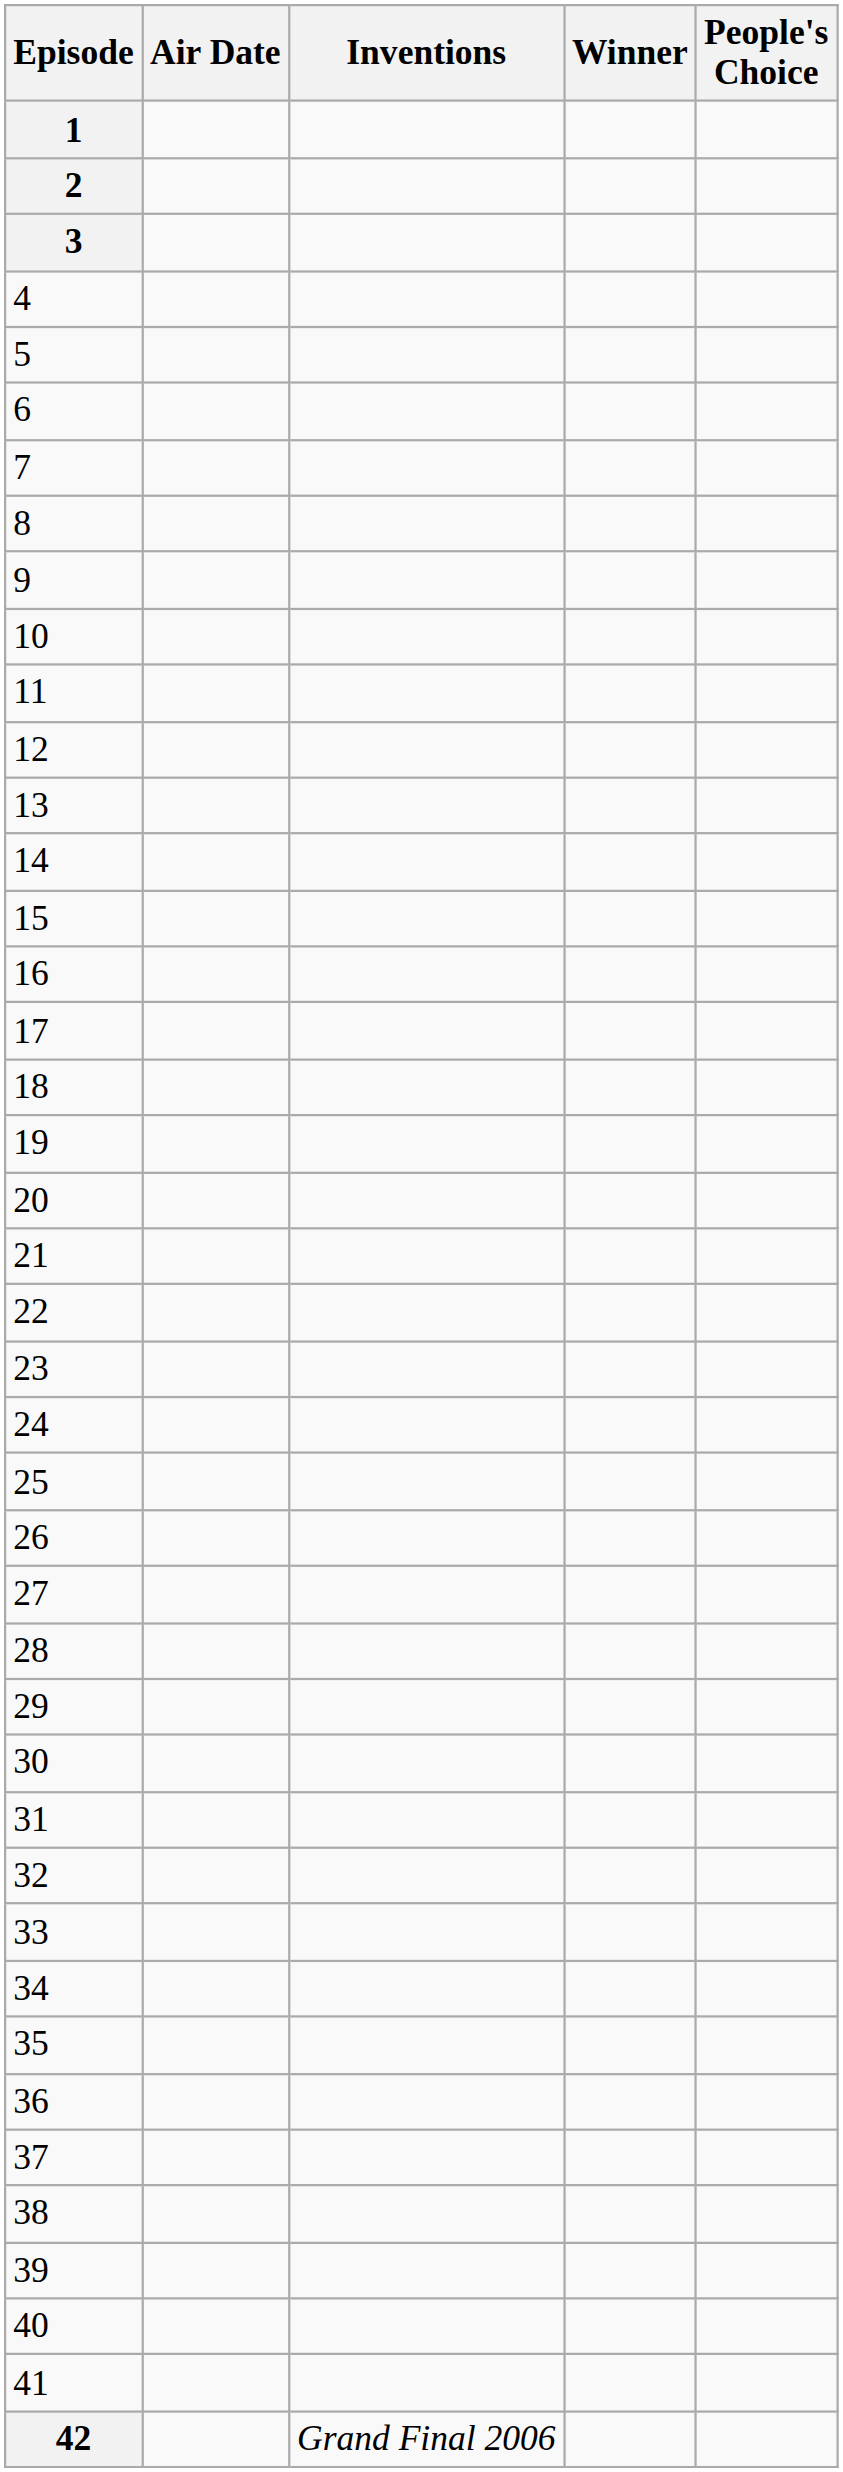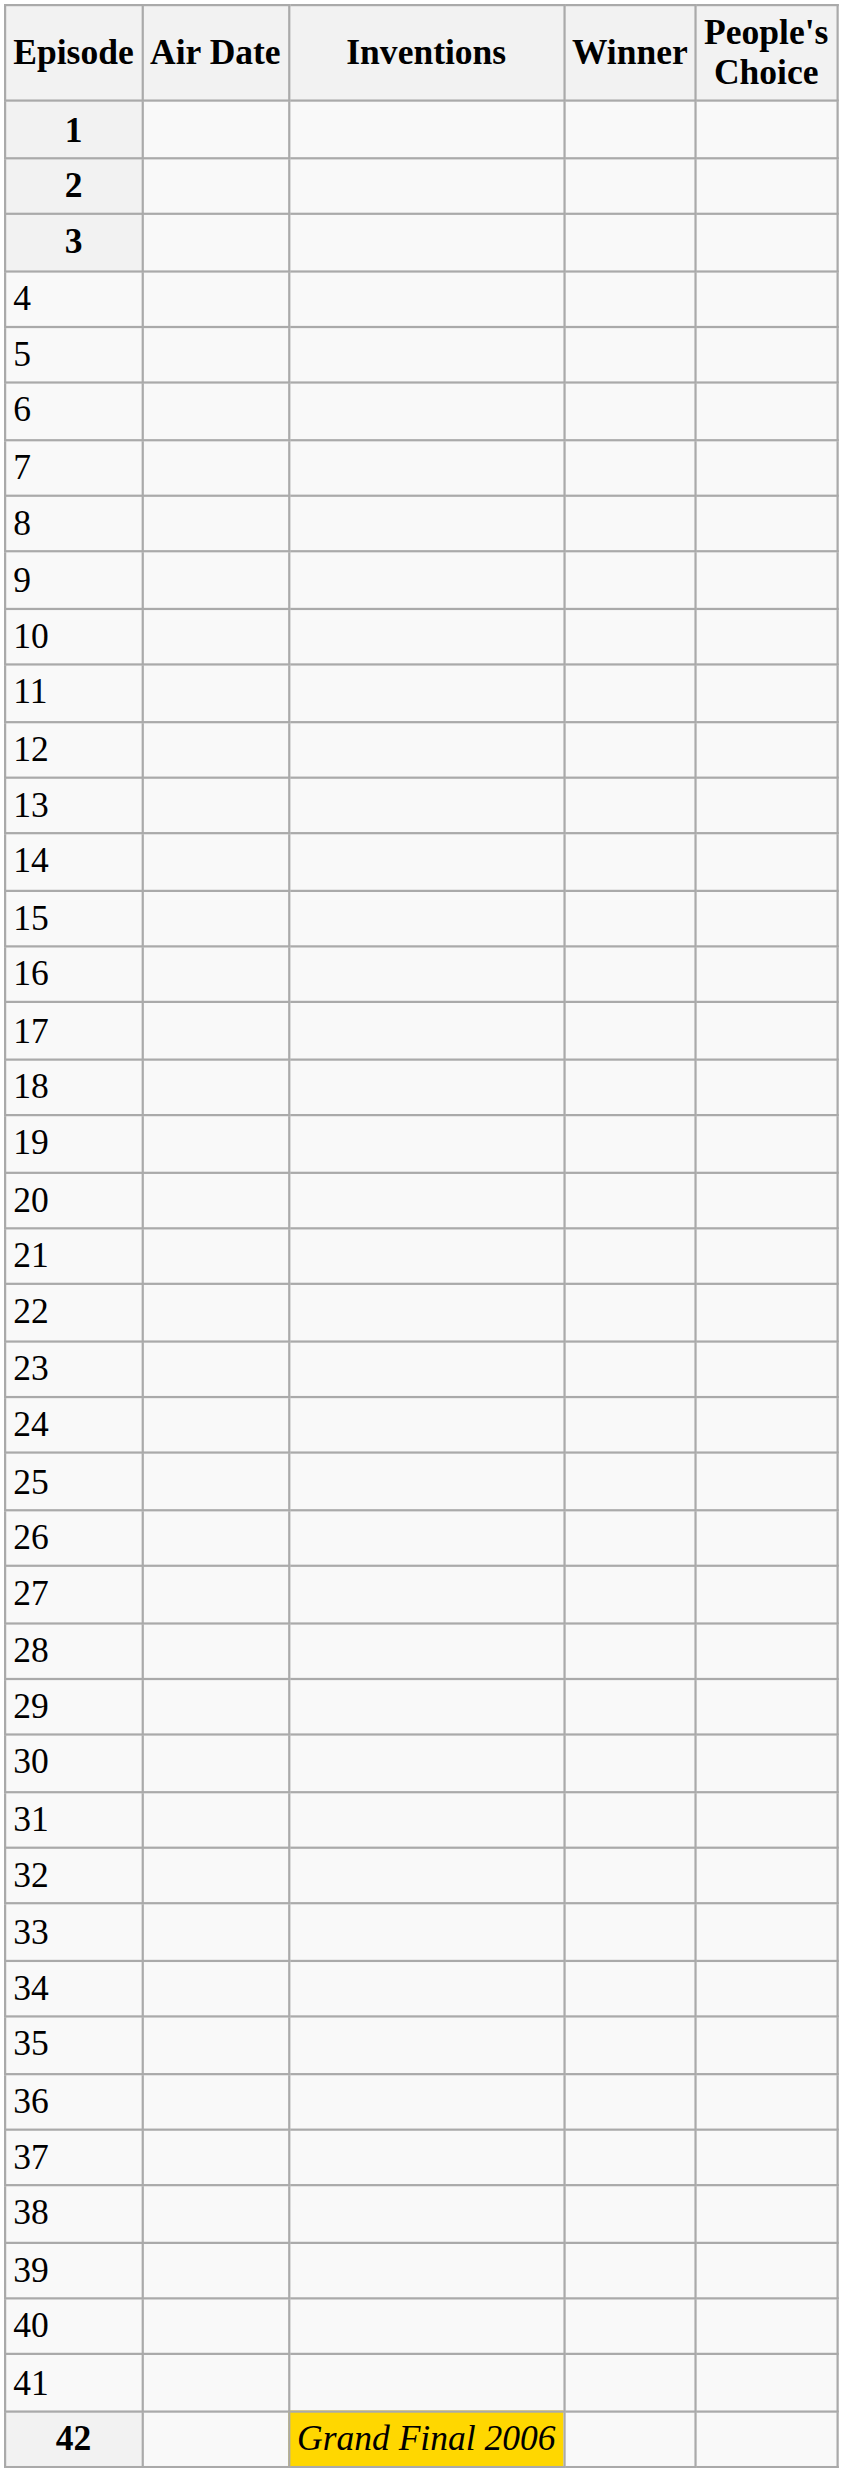42 | Inventions: no background -> gold background
